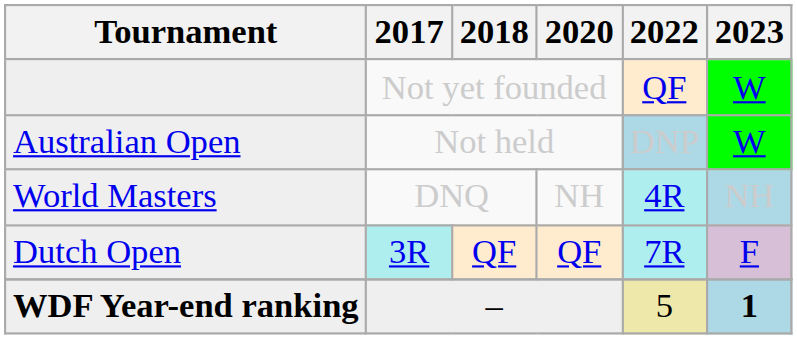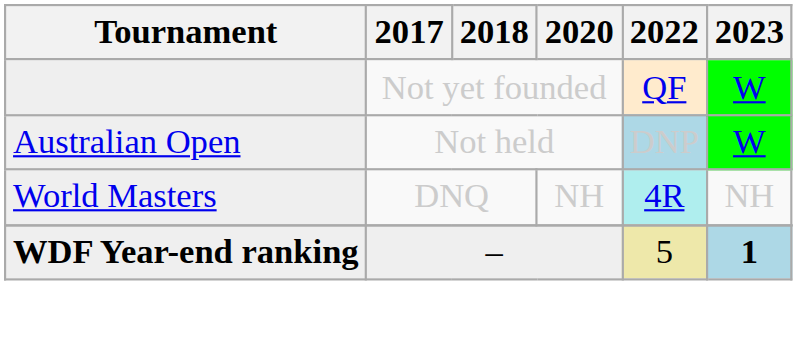World Masters | 2023: lightblue background -> no background
- row: Dutch Open | 3R | QF | QF | 7R | F
